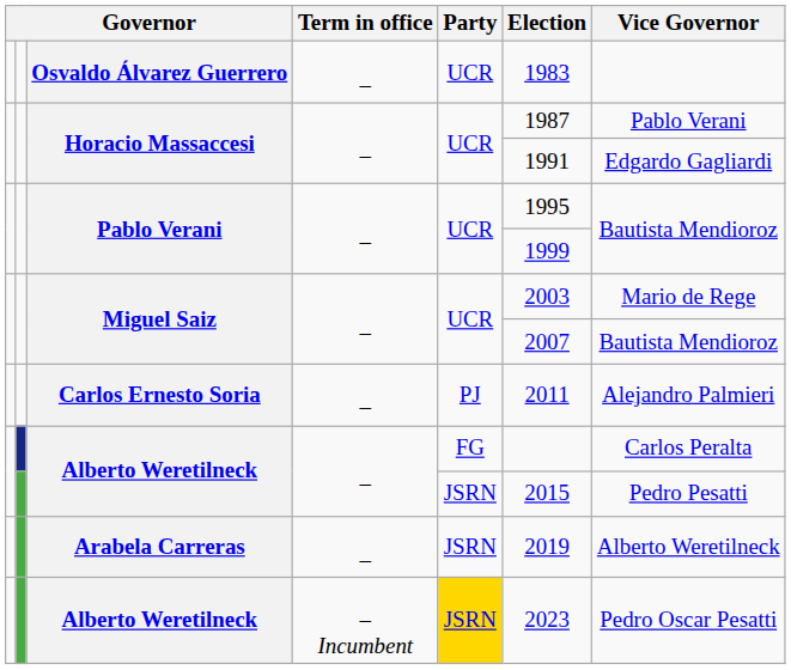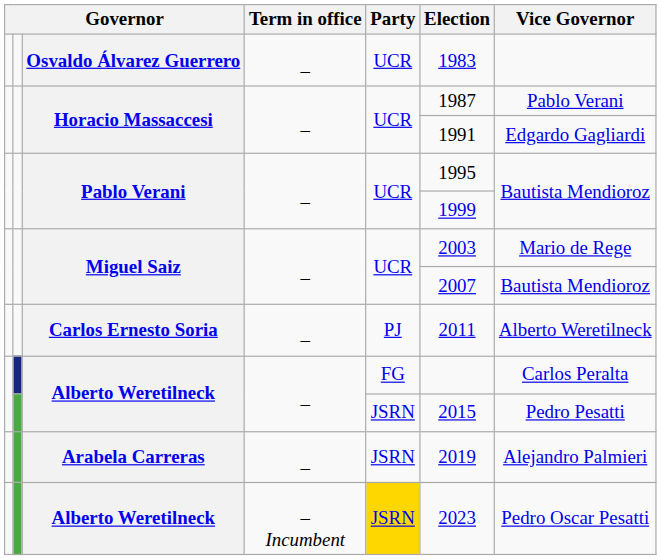Carlos Ernesto Soria | Vice Governor: Alejandro Palmieri -> Alberto Weretilneck
Arabela Carreras | Vice Governor: Alberto Weretilneck -> Alejandro Palmieri
